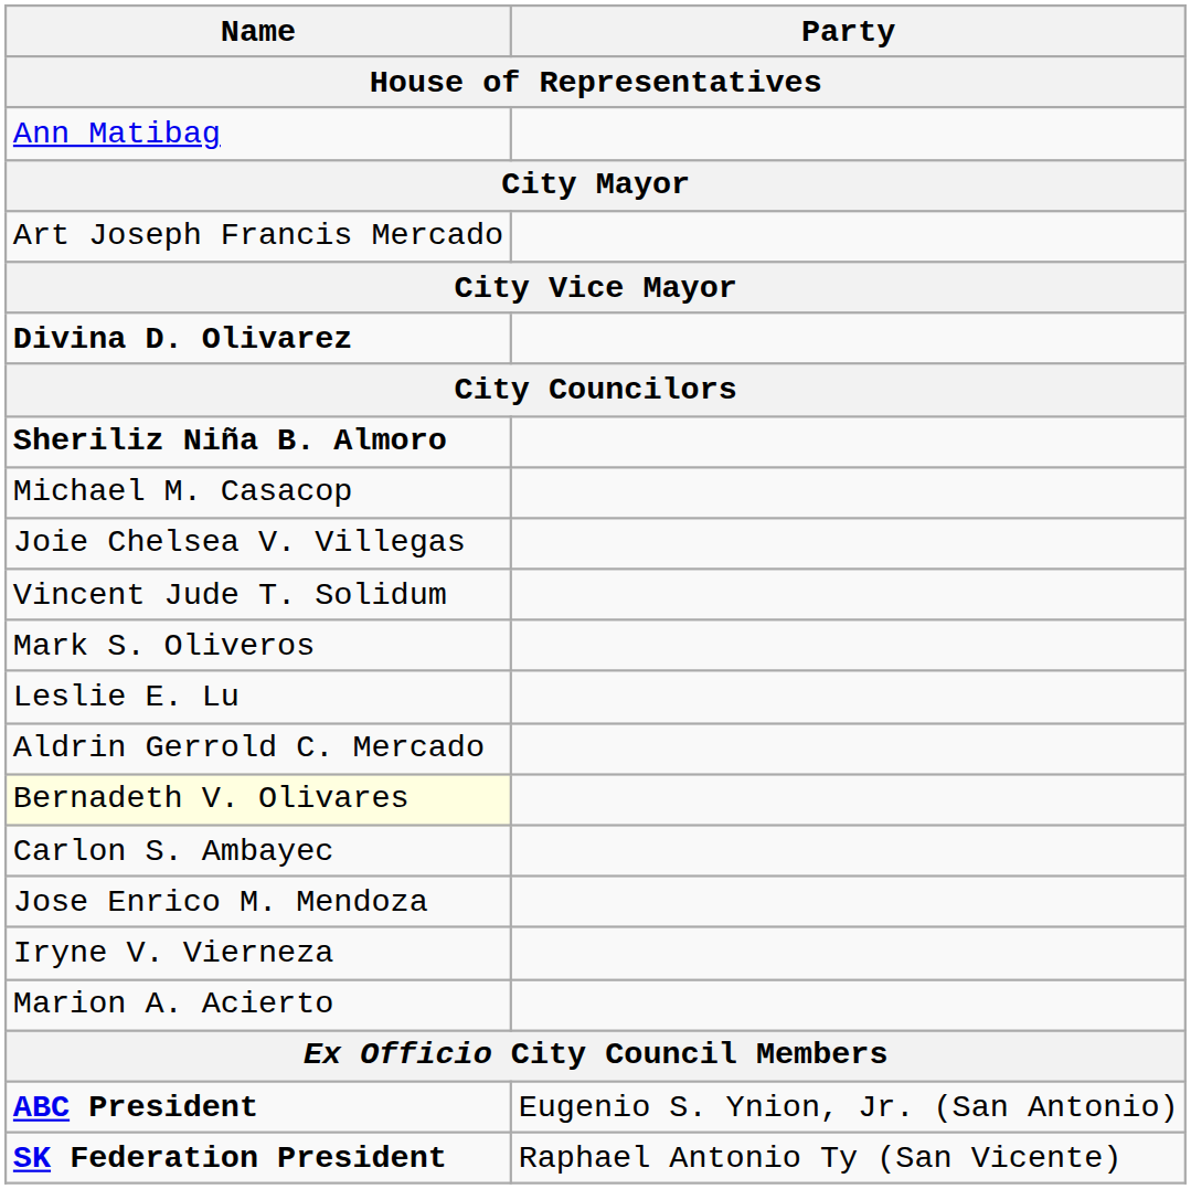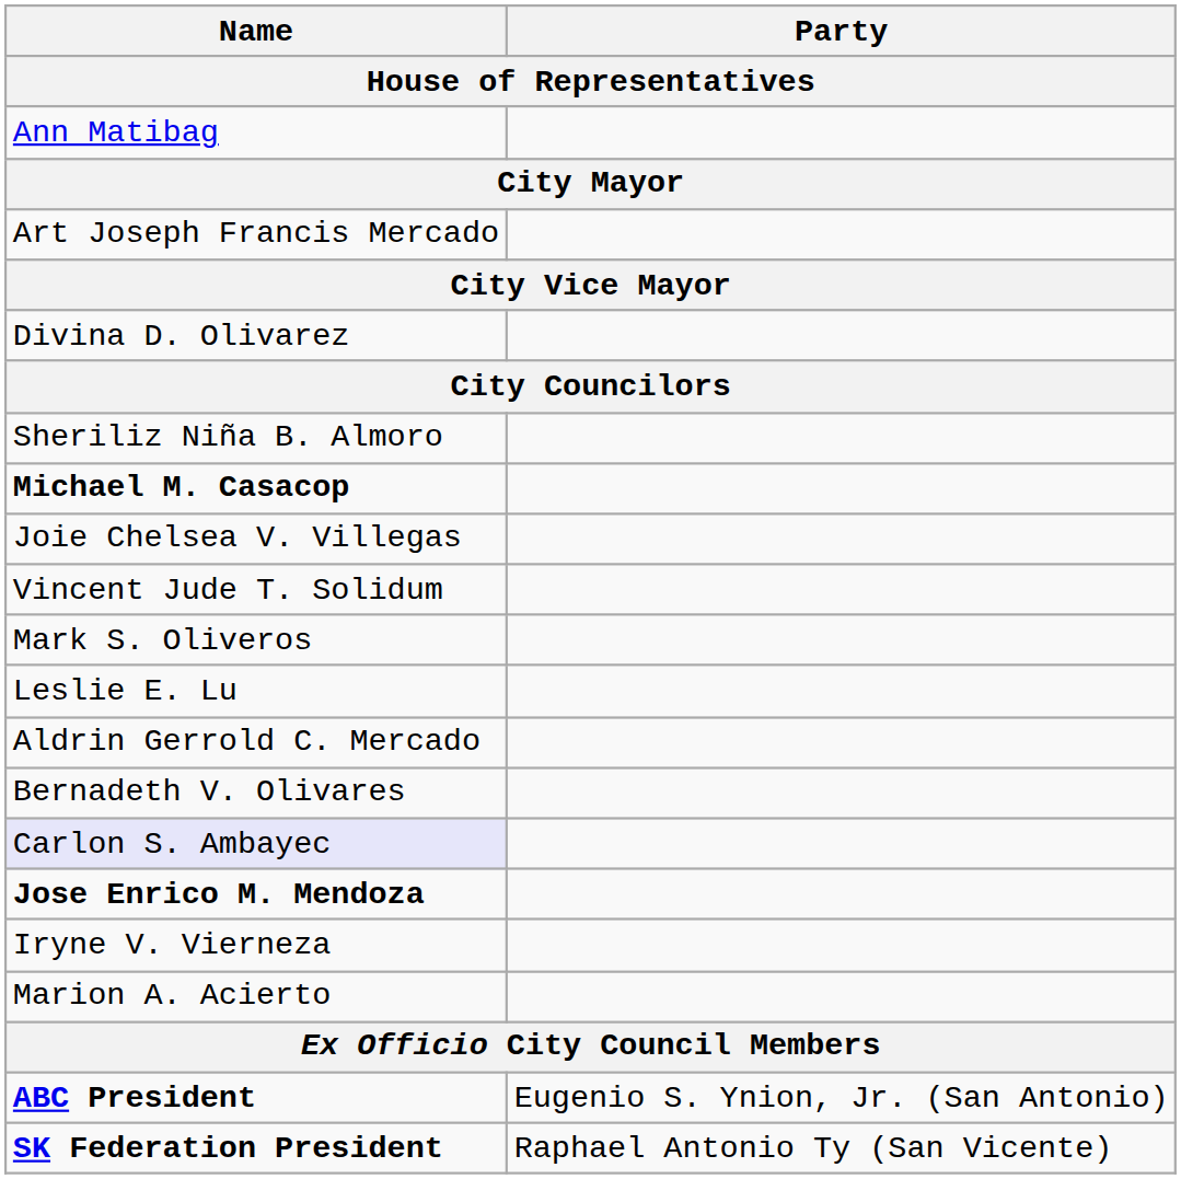Divina D. Olivarez | Name / House of Representatives: bold -> normal
Sheriliz Niña B. Almoro | Name / House of Representatives: bold -> normal
Michael M. Casacop | Name / House of Representatives: normal -> bold
Bernadeth V. Olivares | Name / House of Representatives: lightyellow background -> no background
Carlon S. Ambayec | Name / House of Representatives: no background -> lavender background
Jose Enrico M. Mendoza | Name / House of Representatives: normal -> bold
